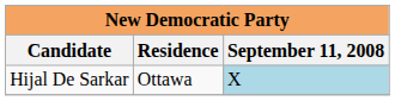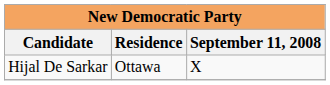Hijal De Sarkar | September 11, 2008: lightblue background -> no background
